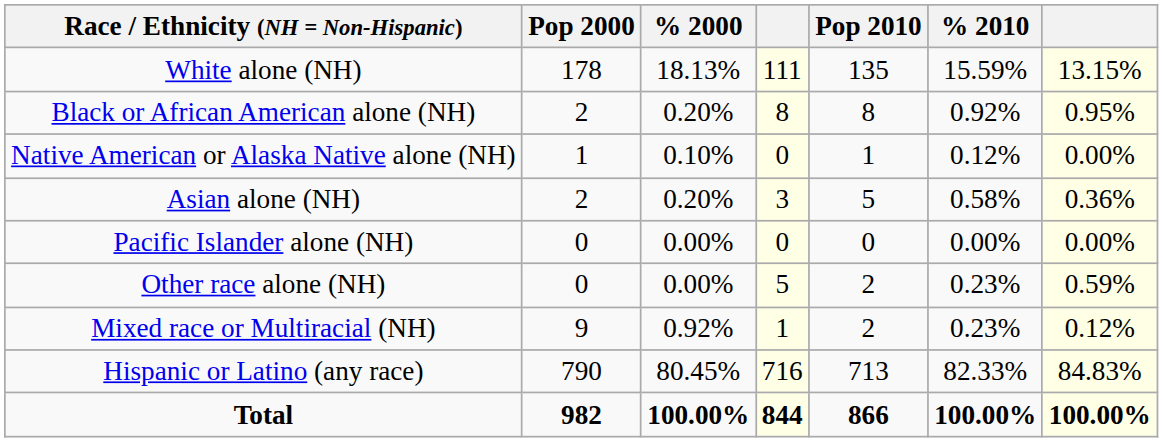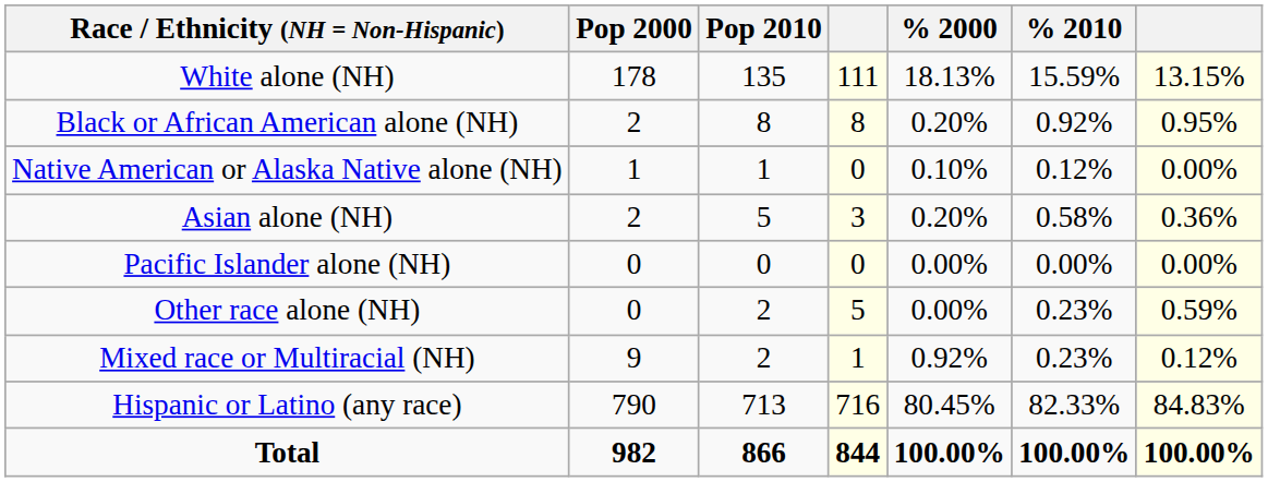columns swapped: Pop 2010 <-> % 2000
